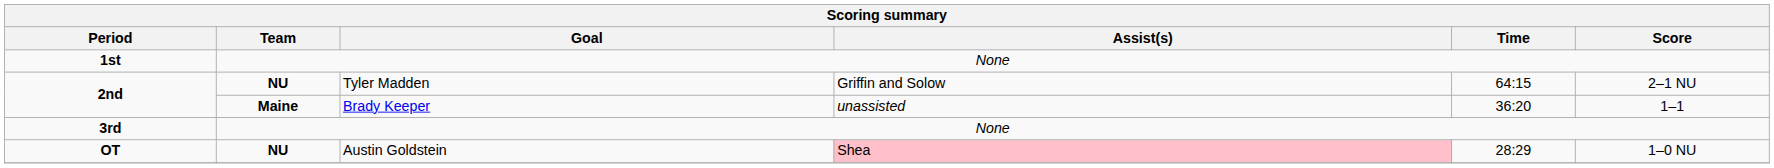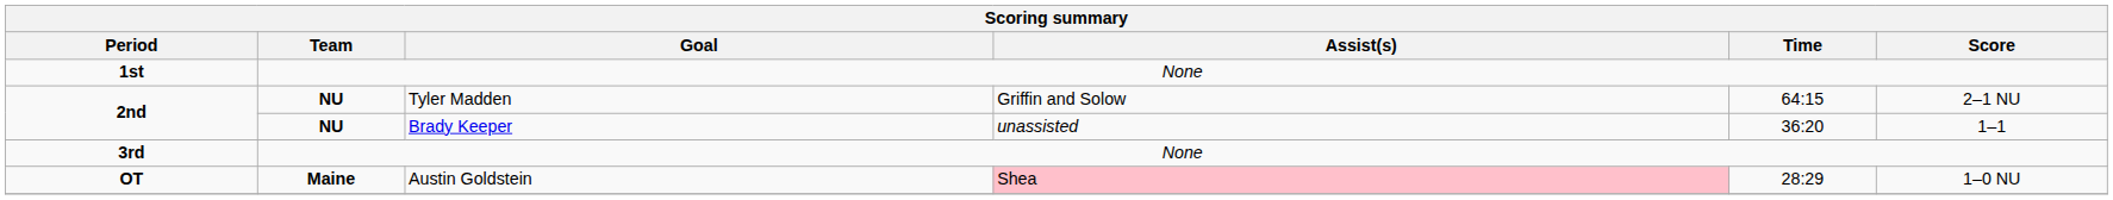2nd / Brady Keeper | Team: Maine -> NU
OT | Team: NU -> Maine
